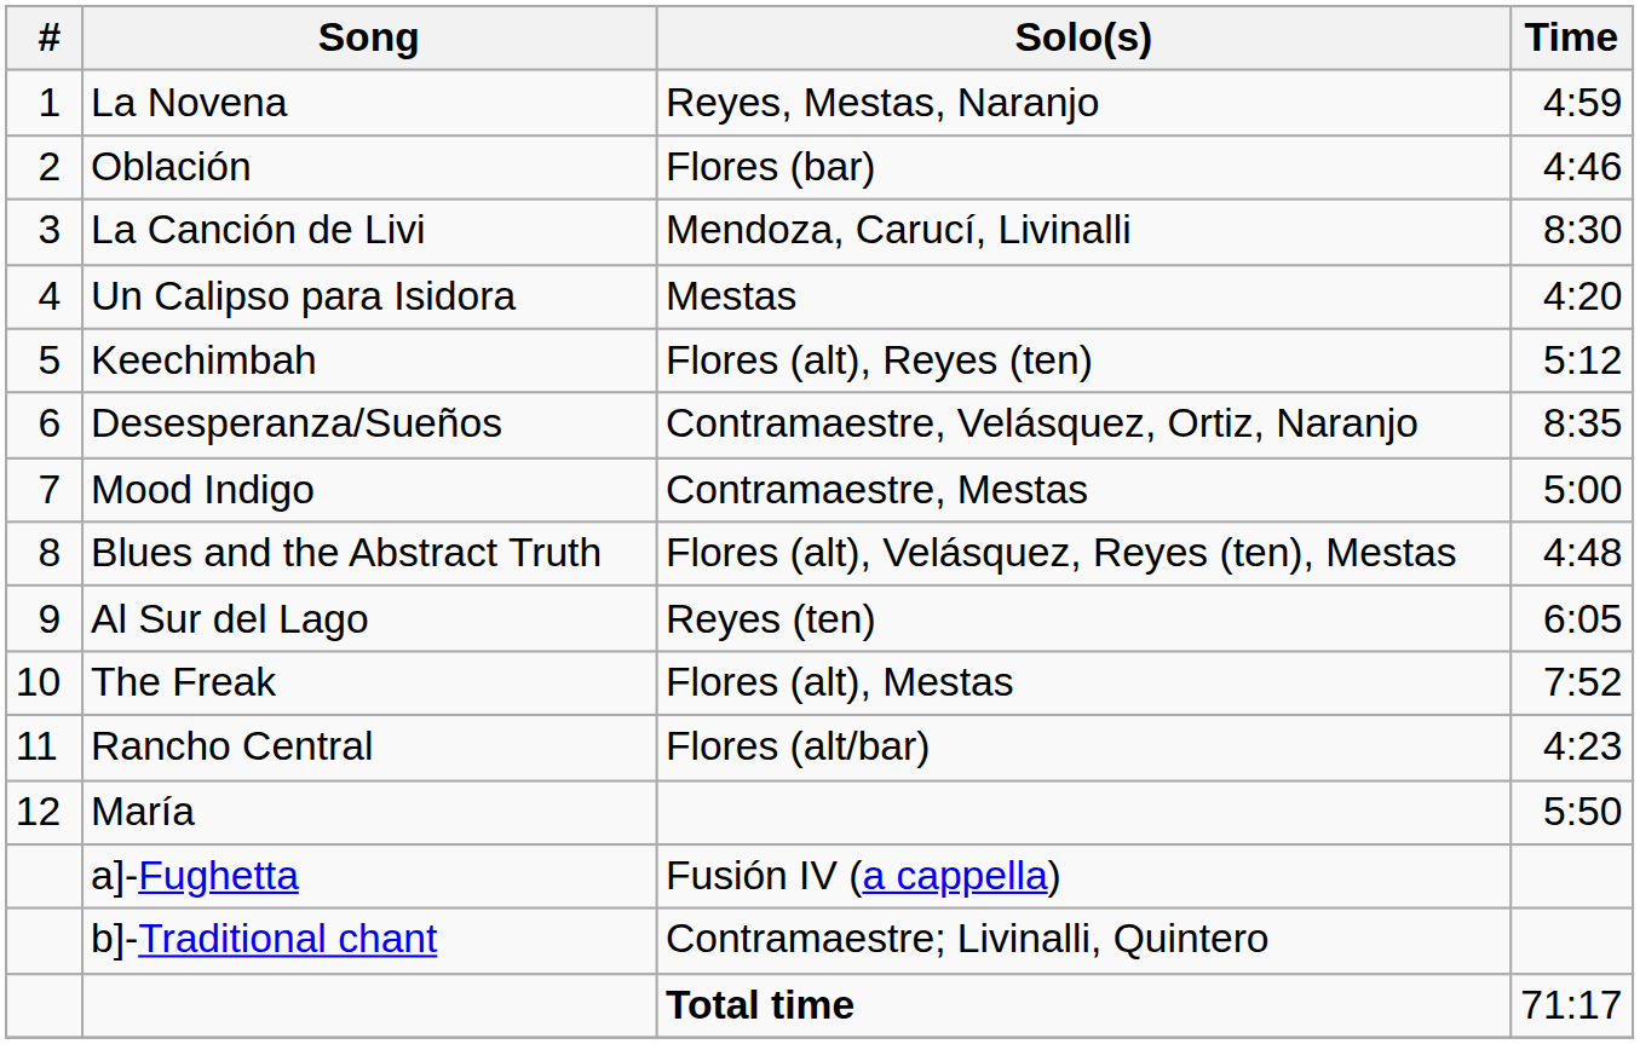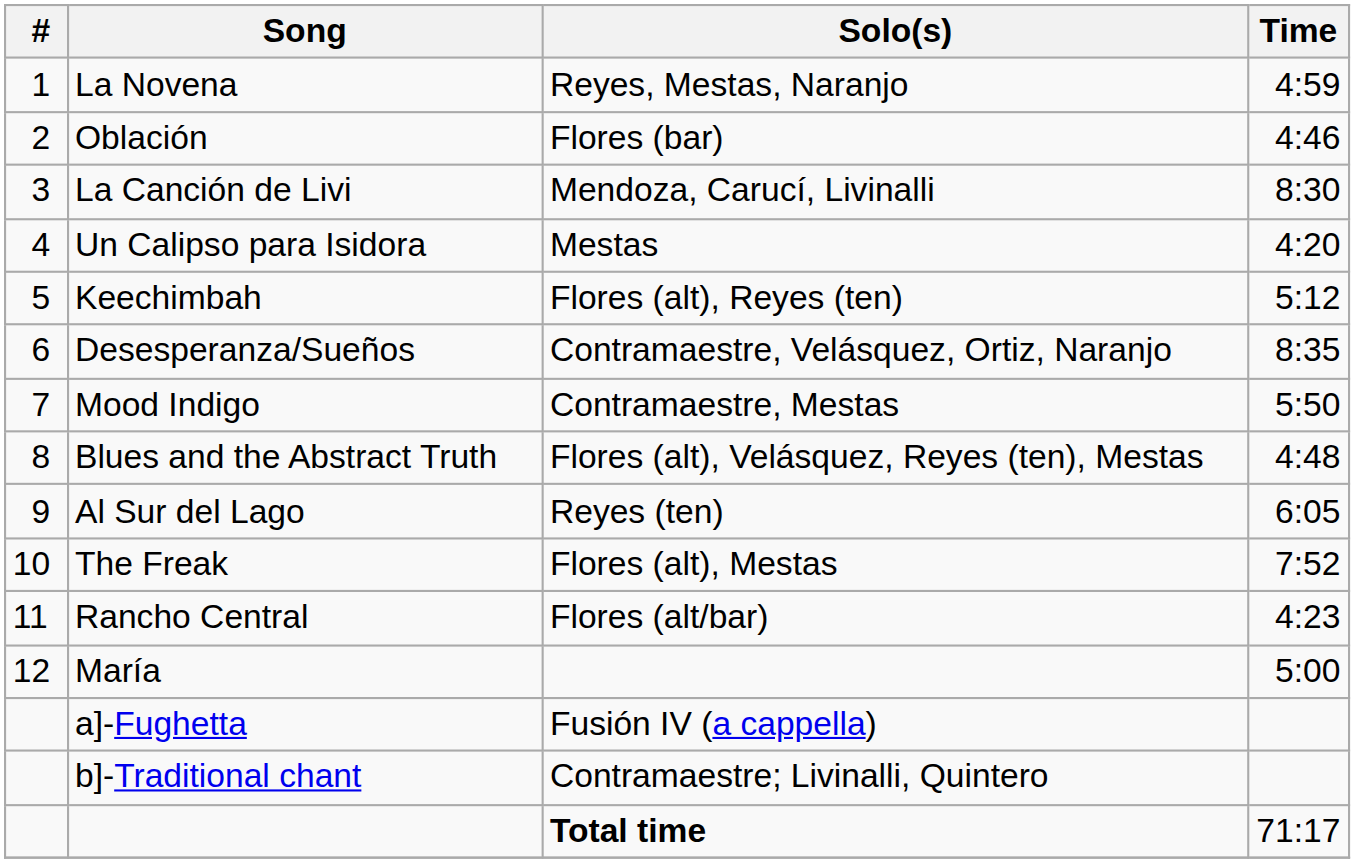Mood Indigo | Time: 5:00 -> 5:50
María | Time: 5:50 -> 5:00
